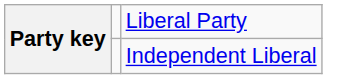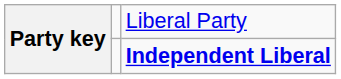Party key / Independent Liberal | column 3: normal -> bold
